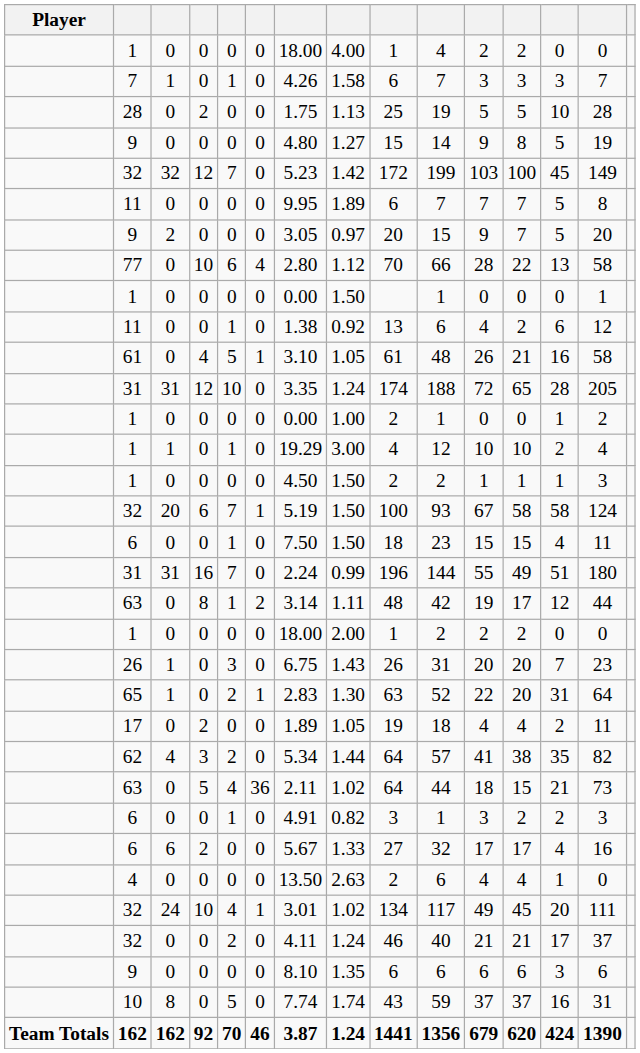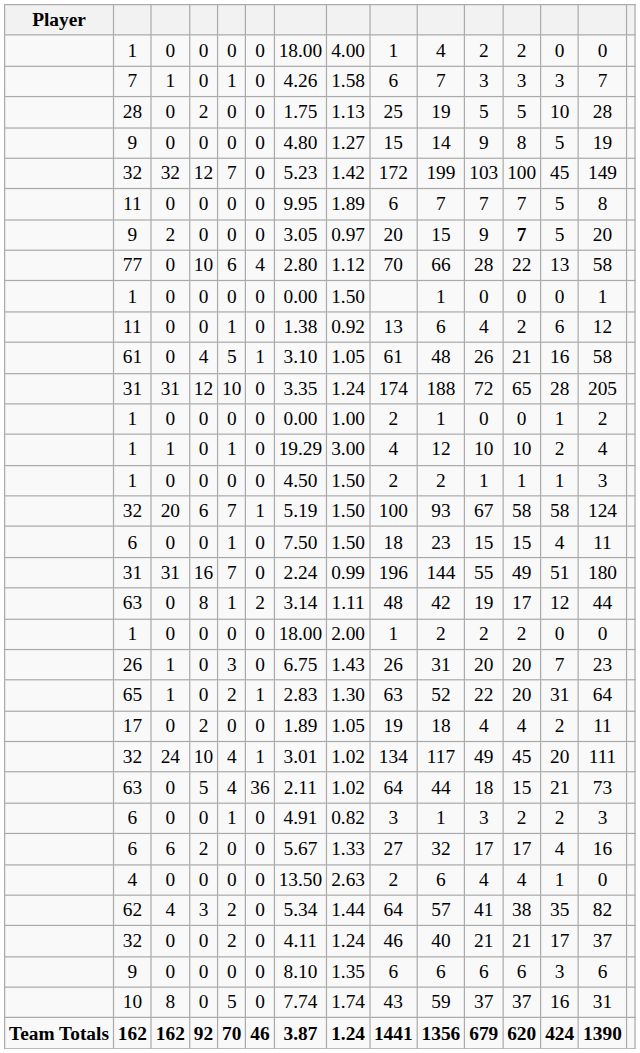9 / 2 | column 12: normal -> bold
rows swapped: 62 <-> 32 / 24
